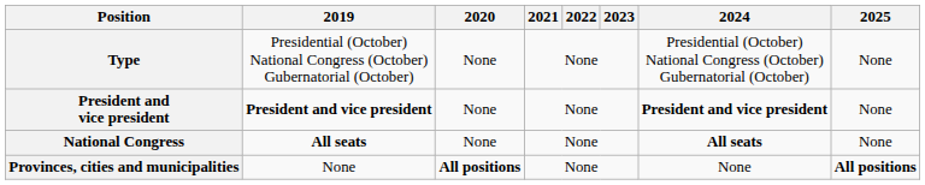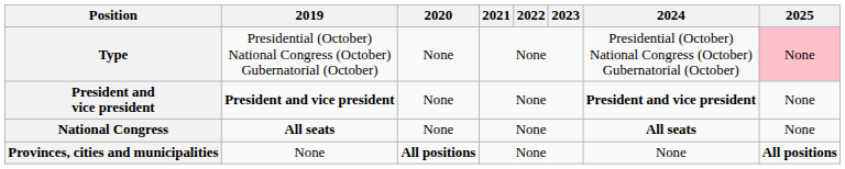Type | 2025: no background -> pink background
